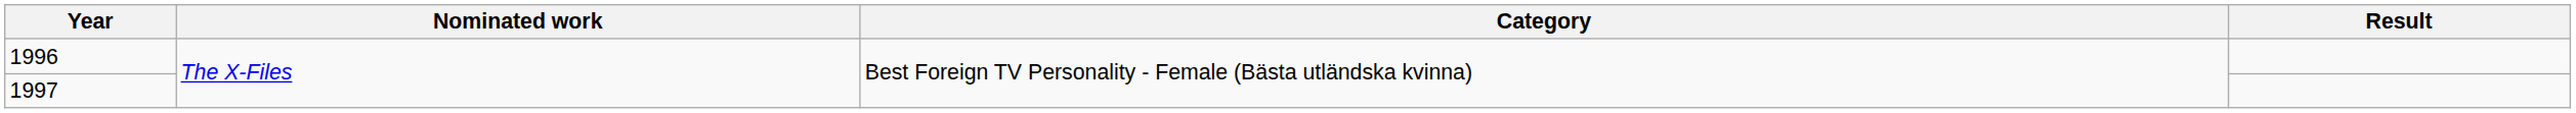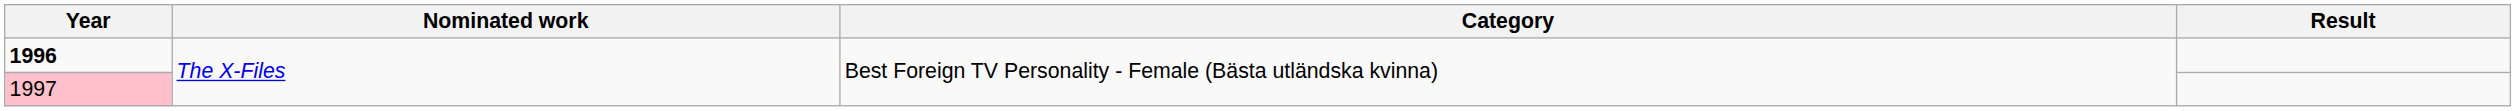1996 | Year: normal -> bold
1997 | Year: no background -> pink background
